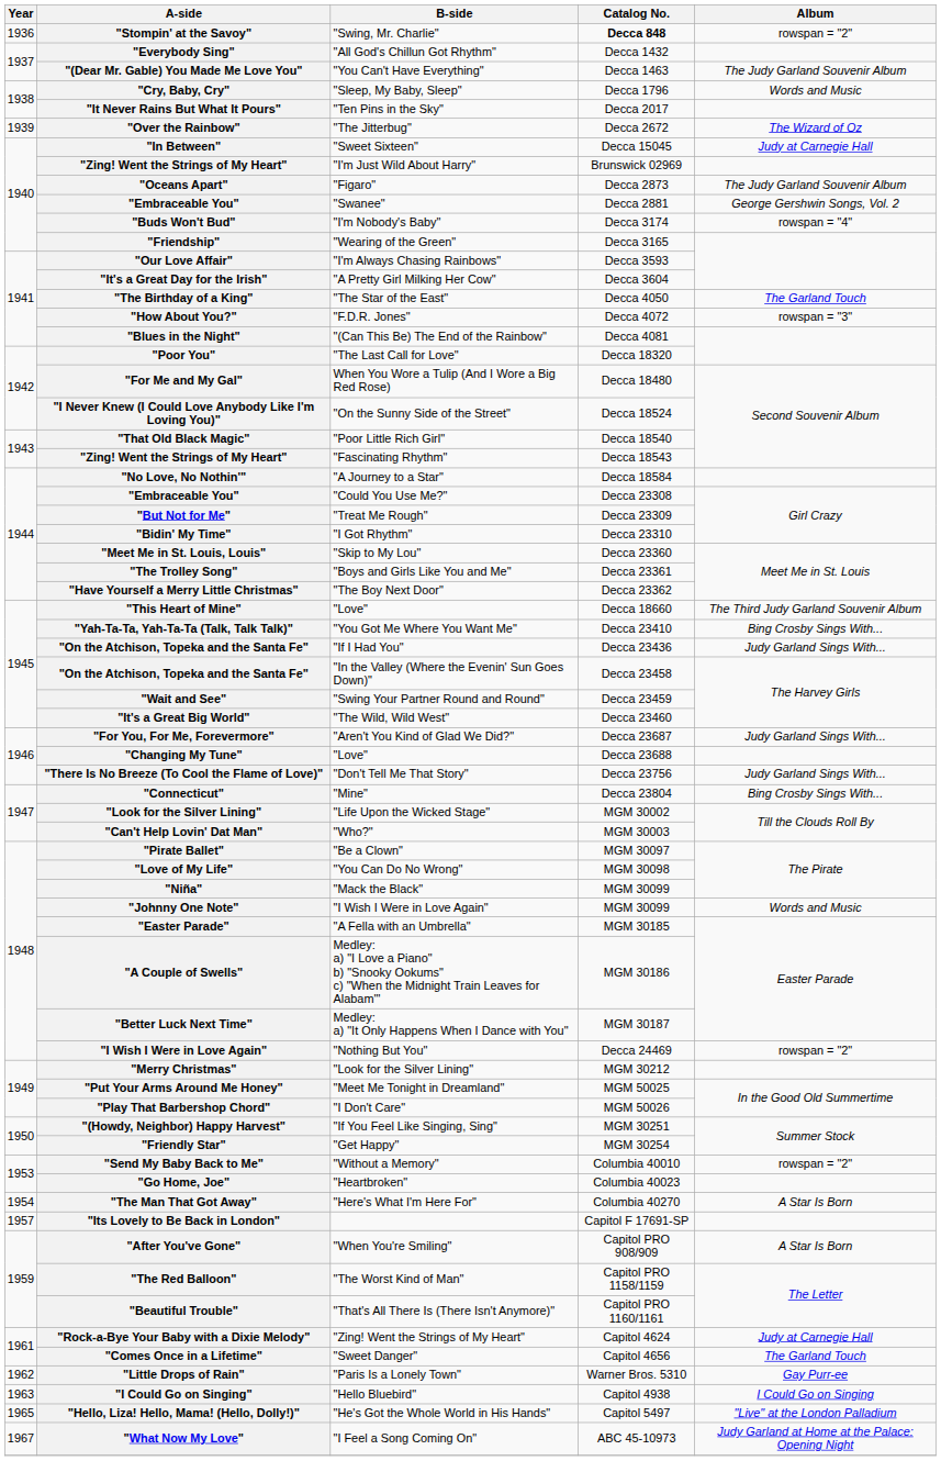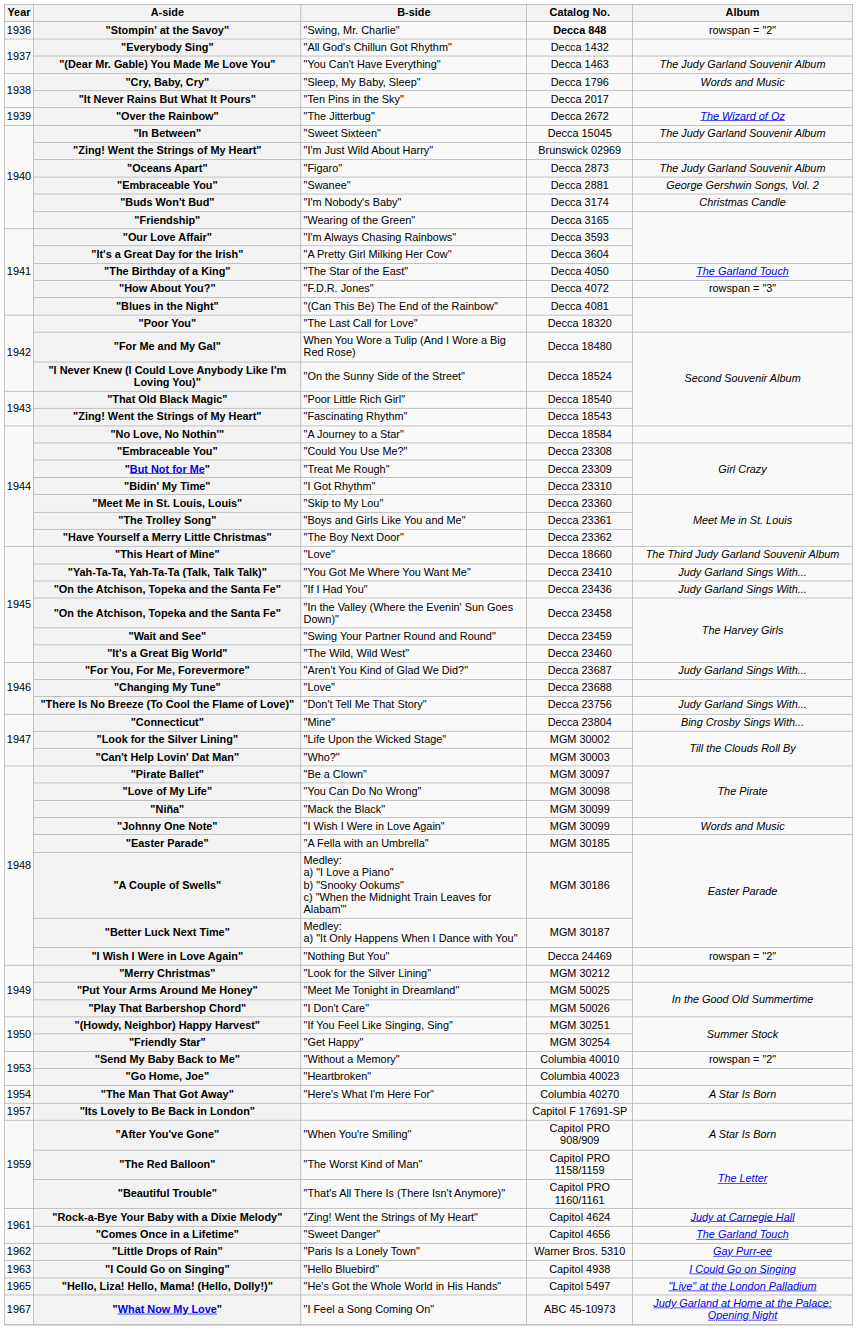"In Between" | Album: Judy at Carnegie Hall -> The Judy Garland Souvenir Album
"Buds Won't Bud" | Album: rowspan = "4" -> Christmas Candle
"Yah-Ta-Ta, Yah-Ta-Ta (Talk, Talk Talk)" | Album: Bing Crosby Sings With... -> Judy Garland Sings With...
